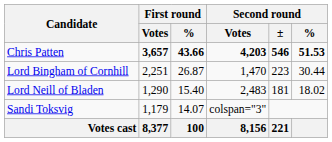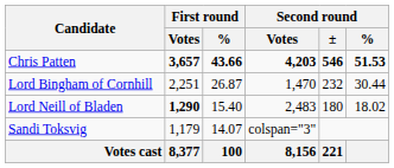Lord Bingham of Cornhill | Second round / ±: 223 -> 232
Lord Neill of Bladen | First round / Votes: normal -> bold
Lord Neill of Bladen | Second round / ±: 181 -> 180
